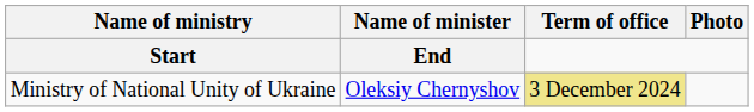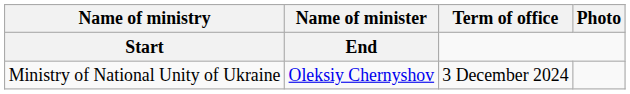Ministry of National Unity of Ukraine | Term of office: khaki background -> no background
